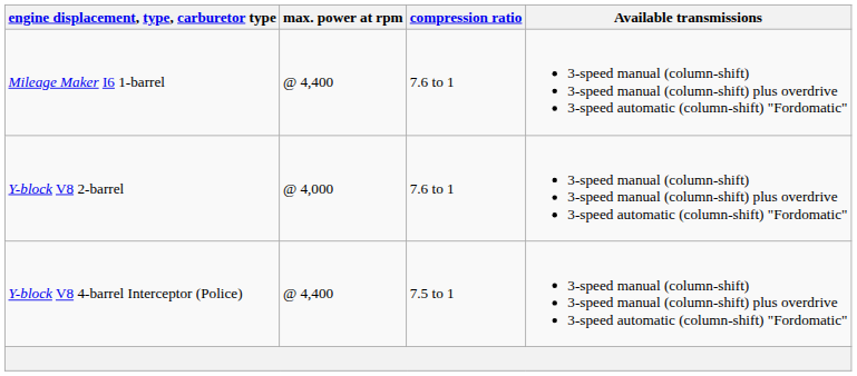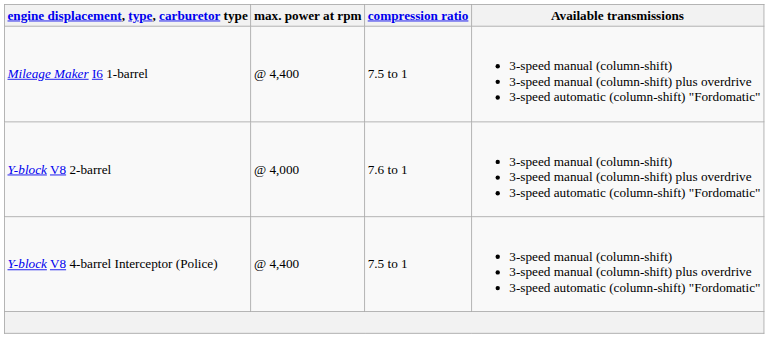Mileage Maker I6 1-barrel | compression ratio: 7.6 to 1 -> 7.5 to 1
